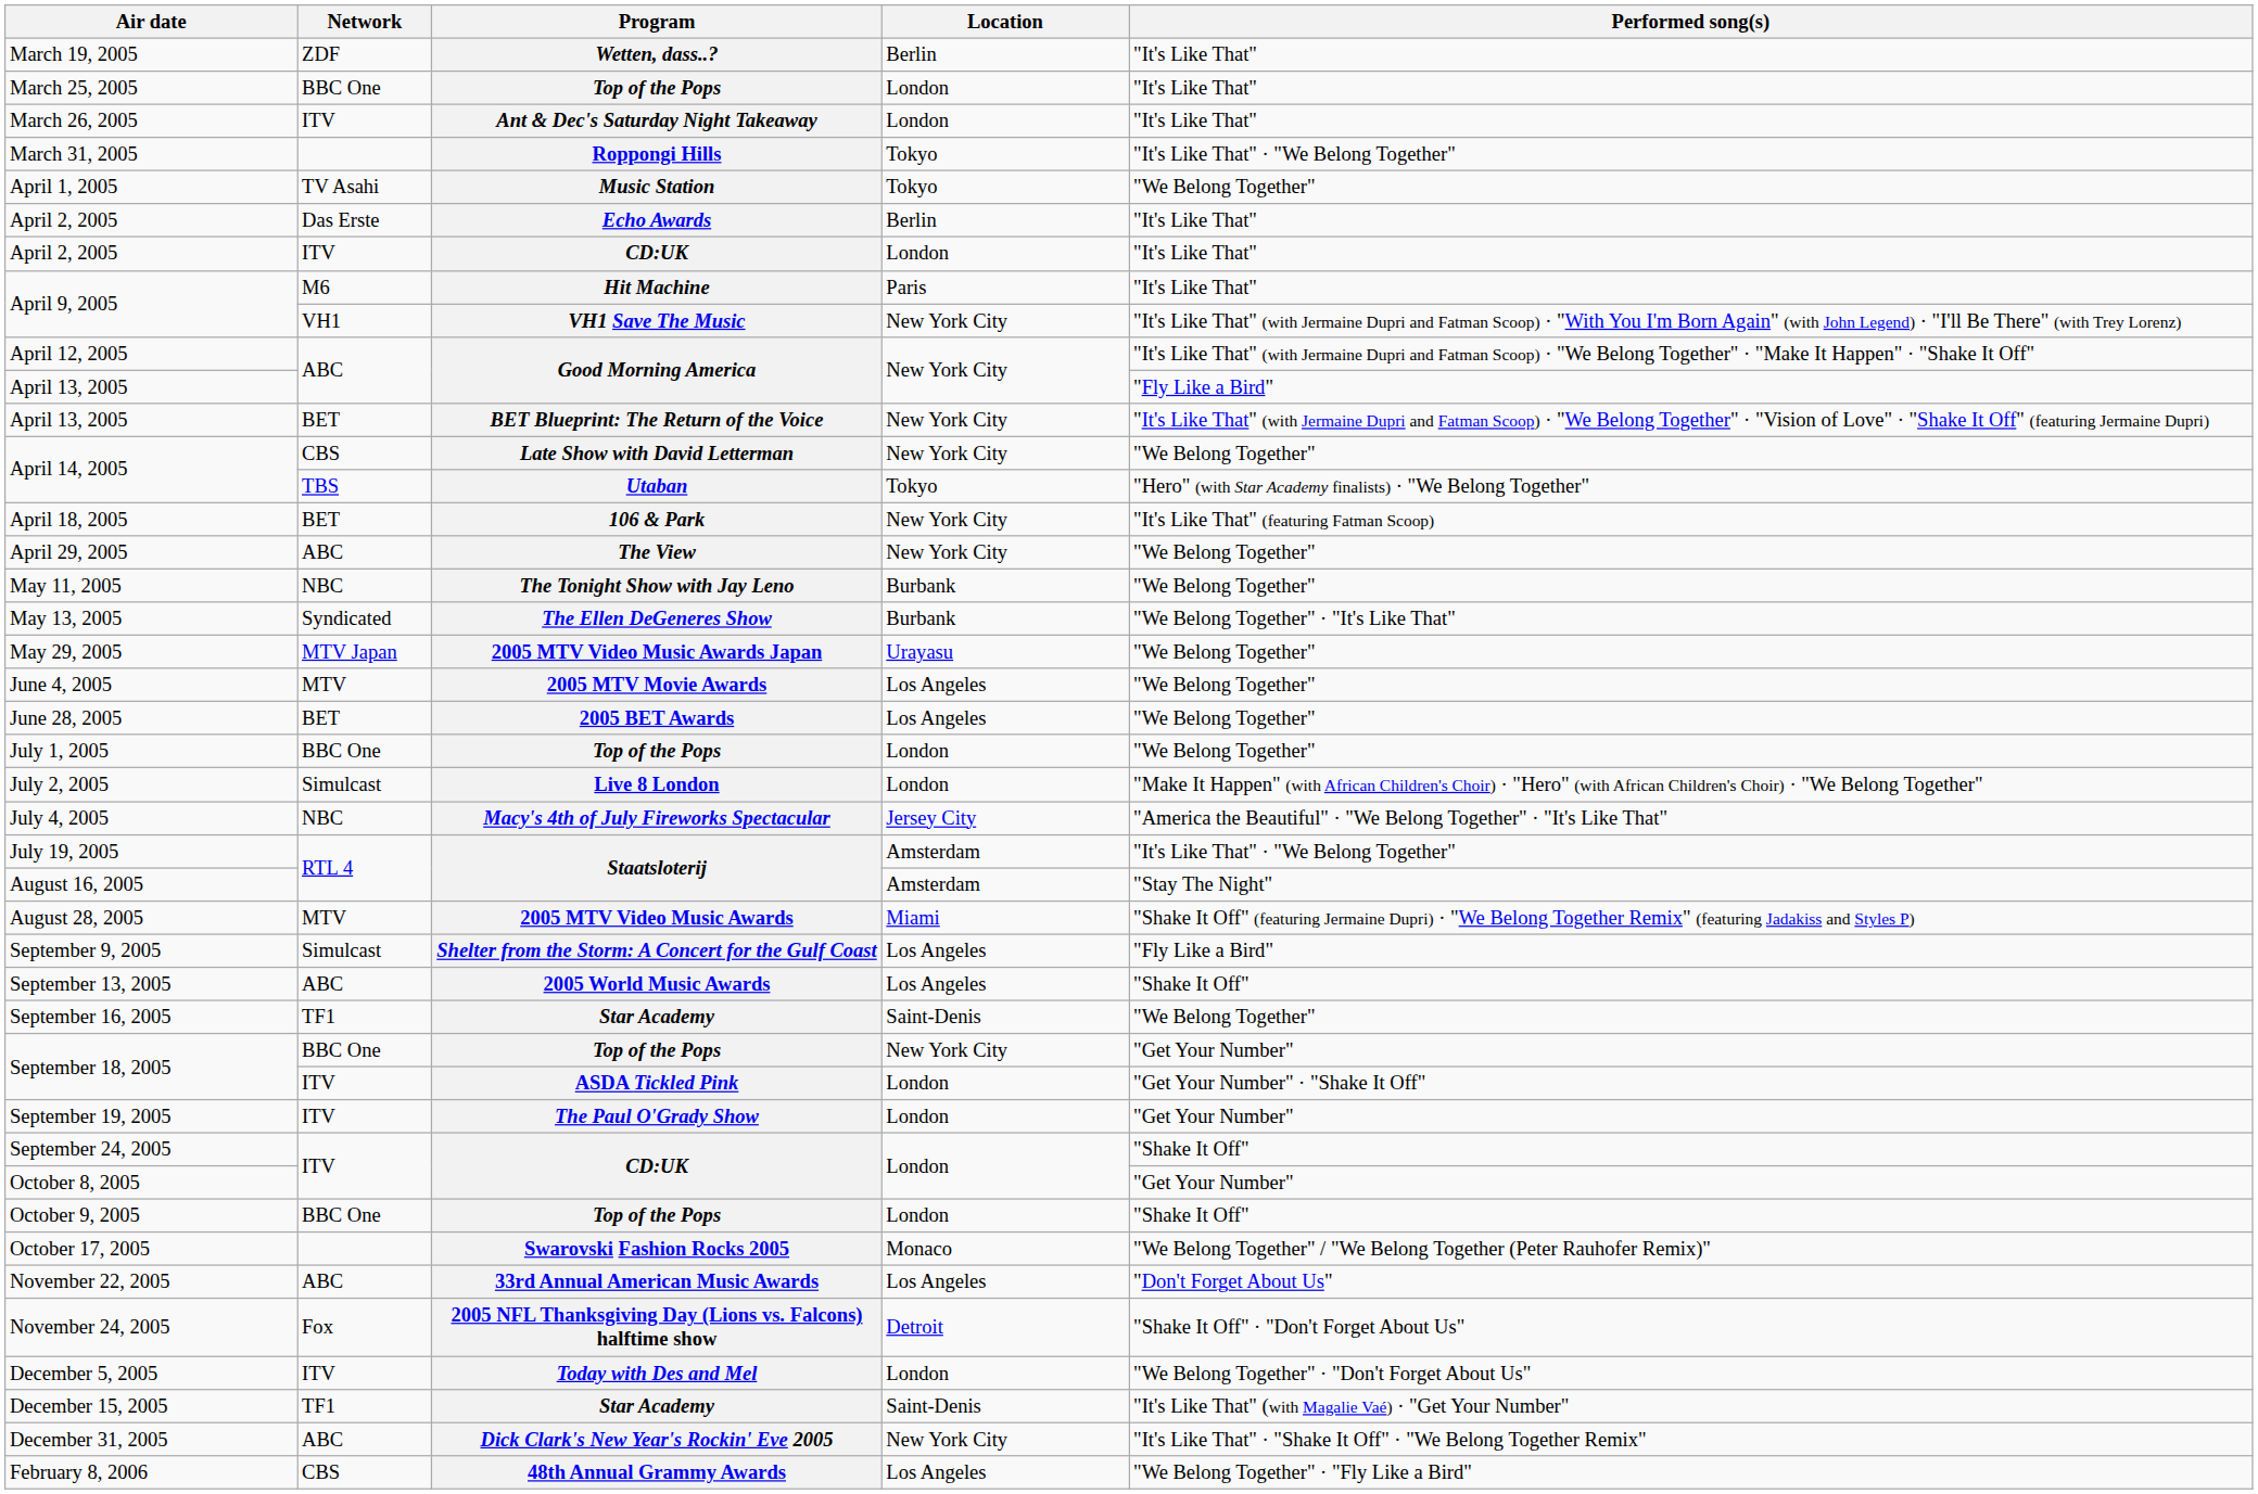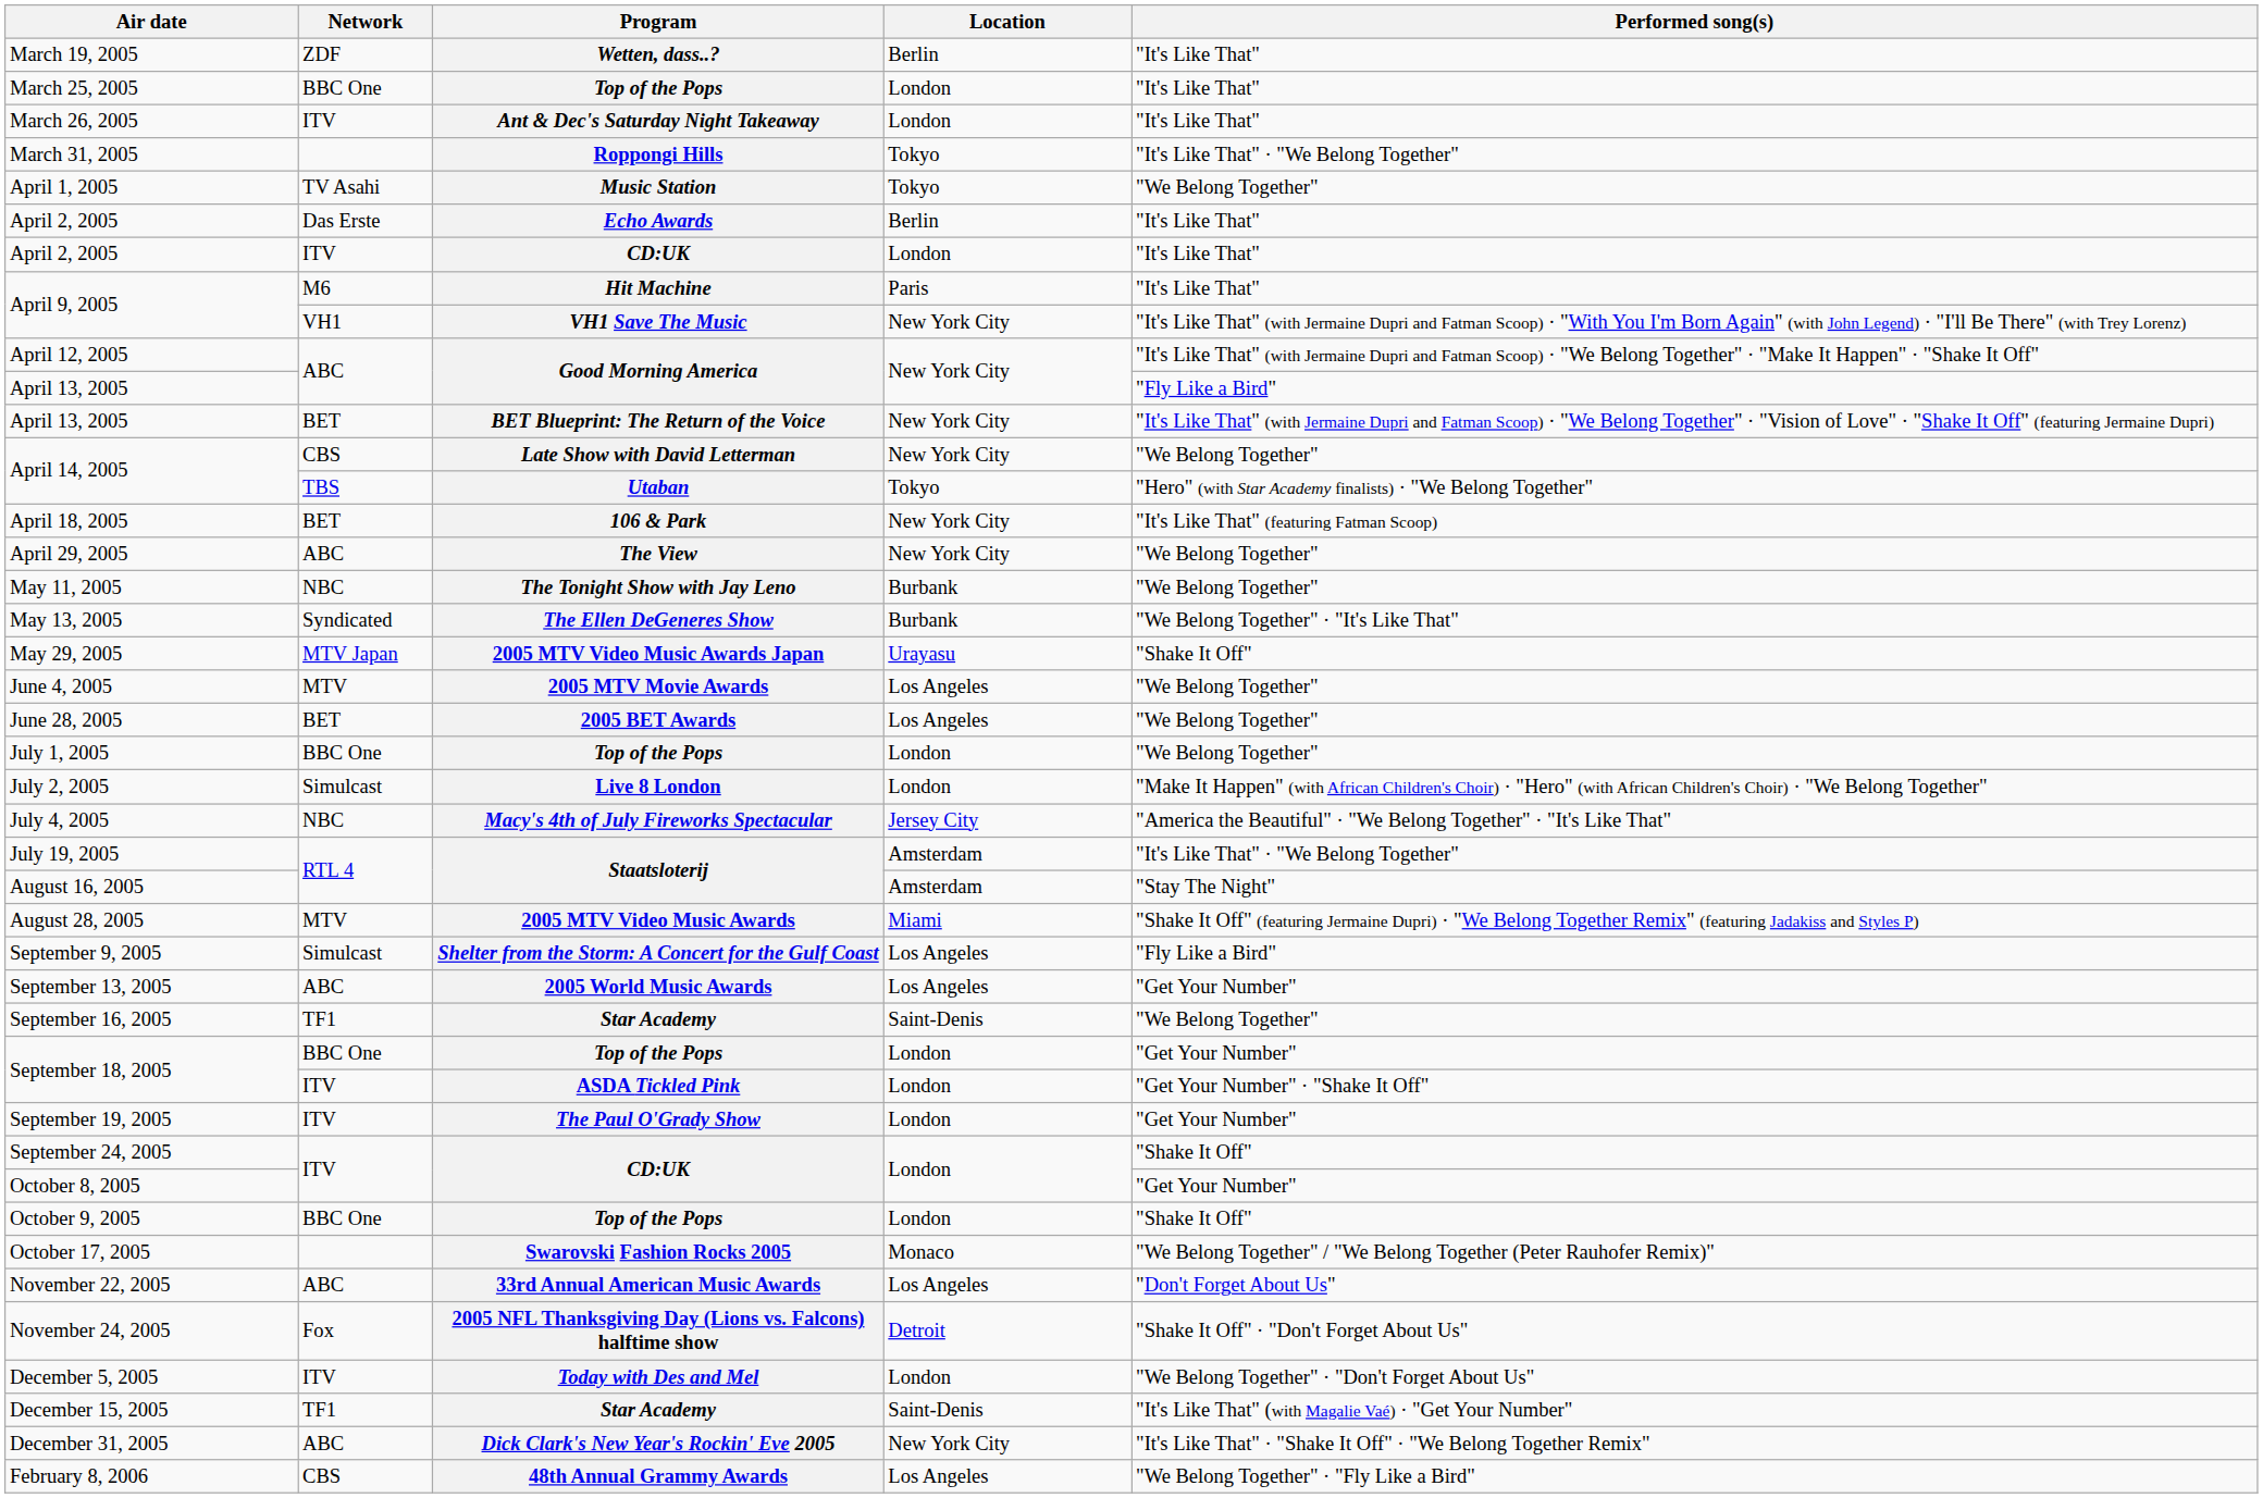May 29, 2005 | Performed song(s): "We Belong Together" -> "Shake It Off"
September 13, 2005 | Performed song(s): "Shake It Off" -> "Get Your Number"
September 18, 2005 / Top of the Pops | Location: New York City -> London
